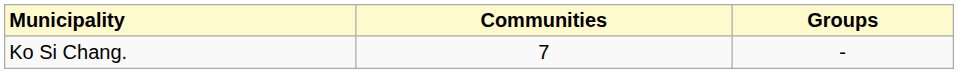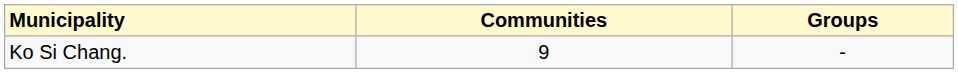Ko Si Chang. | Communities: 7 -> 9
